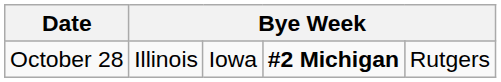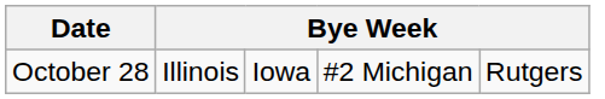October 28 | column 4: bold -> normal
